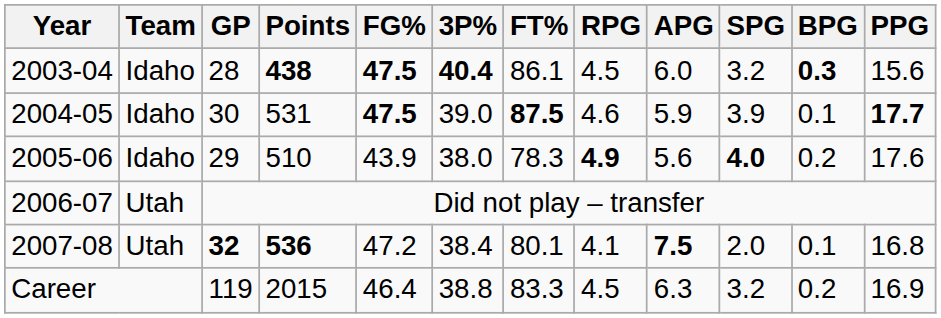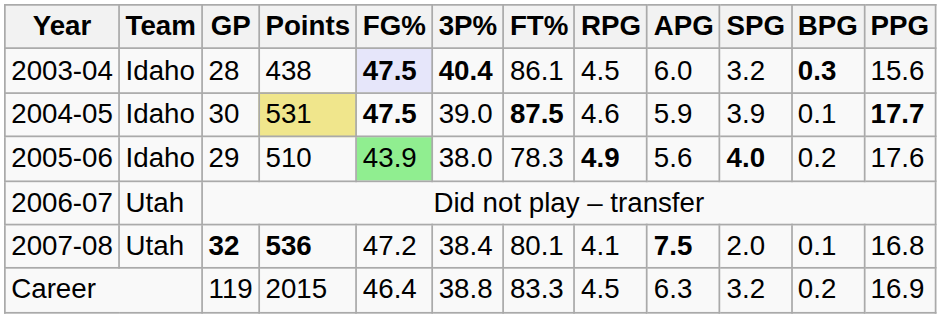2003-04 | Points: bold -> normal
2003-04 | FG%: no background -> lavender background
2004-05 | Points: no background -> khaki background
2005-06 | FG%: no background -> lightgreen background
